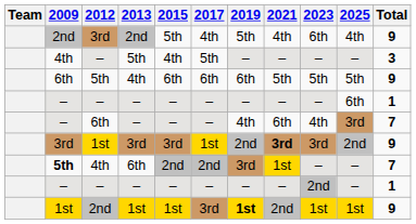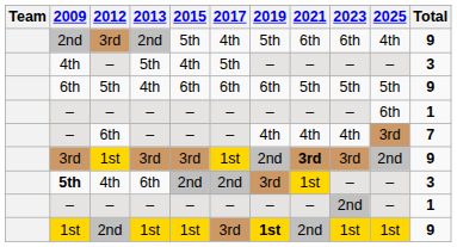row 2 | 2021: 4th -> 6th
row 6 | 2021: 6th -> 4th
row 8 | Total: 7 -> 3
